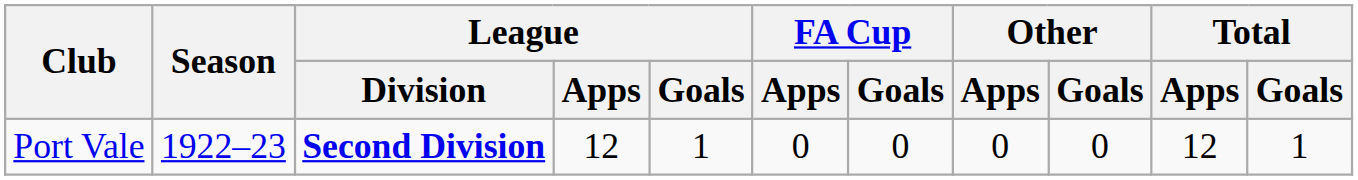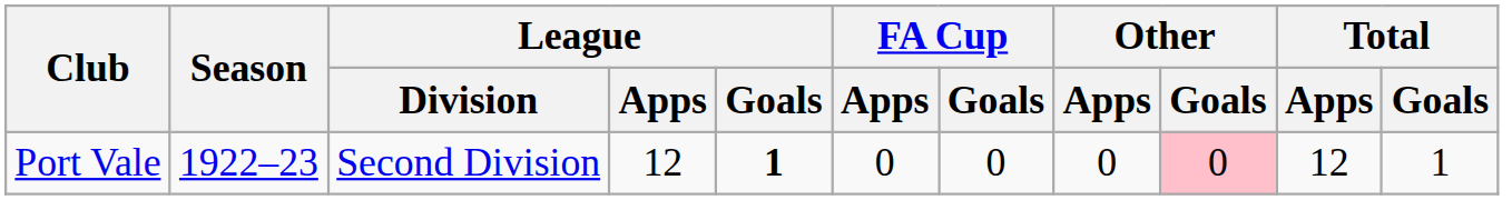Port Vale | League / Division: bold -> normal
Port Vale | League / Goals: normal -> bold
Port Vale | Other / Goals: no background -> pink background
